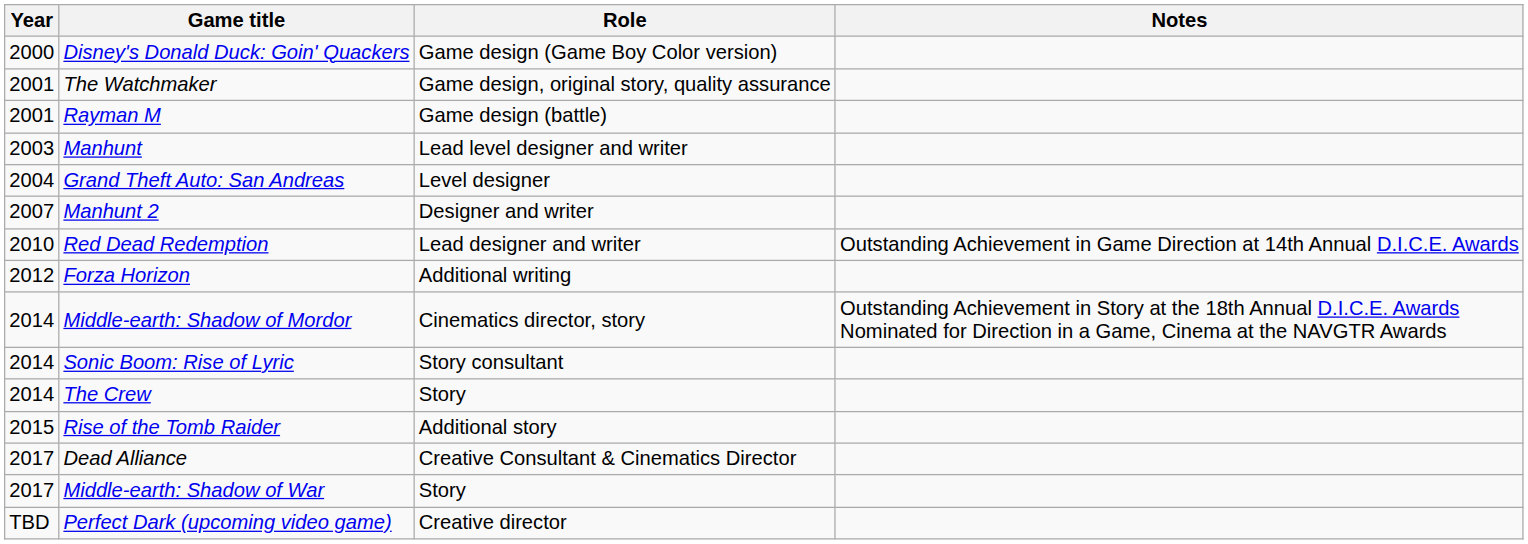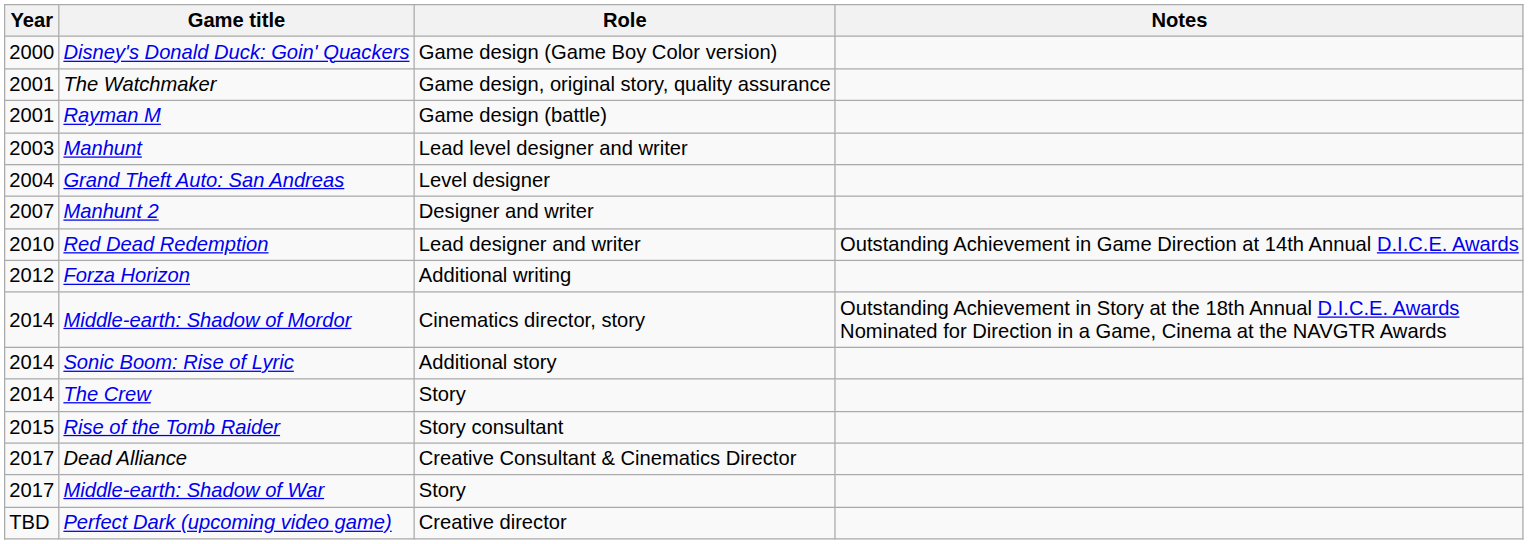Sonic Boom: Rise of Lyric | Role: Story consultant -> Additional story
Rise of the Tomb Raider | Role: Additional story -> Story consultant
